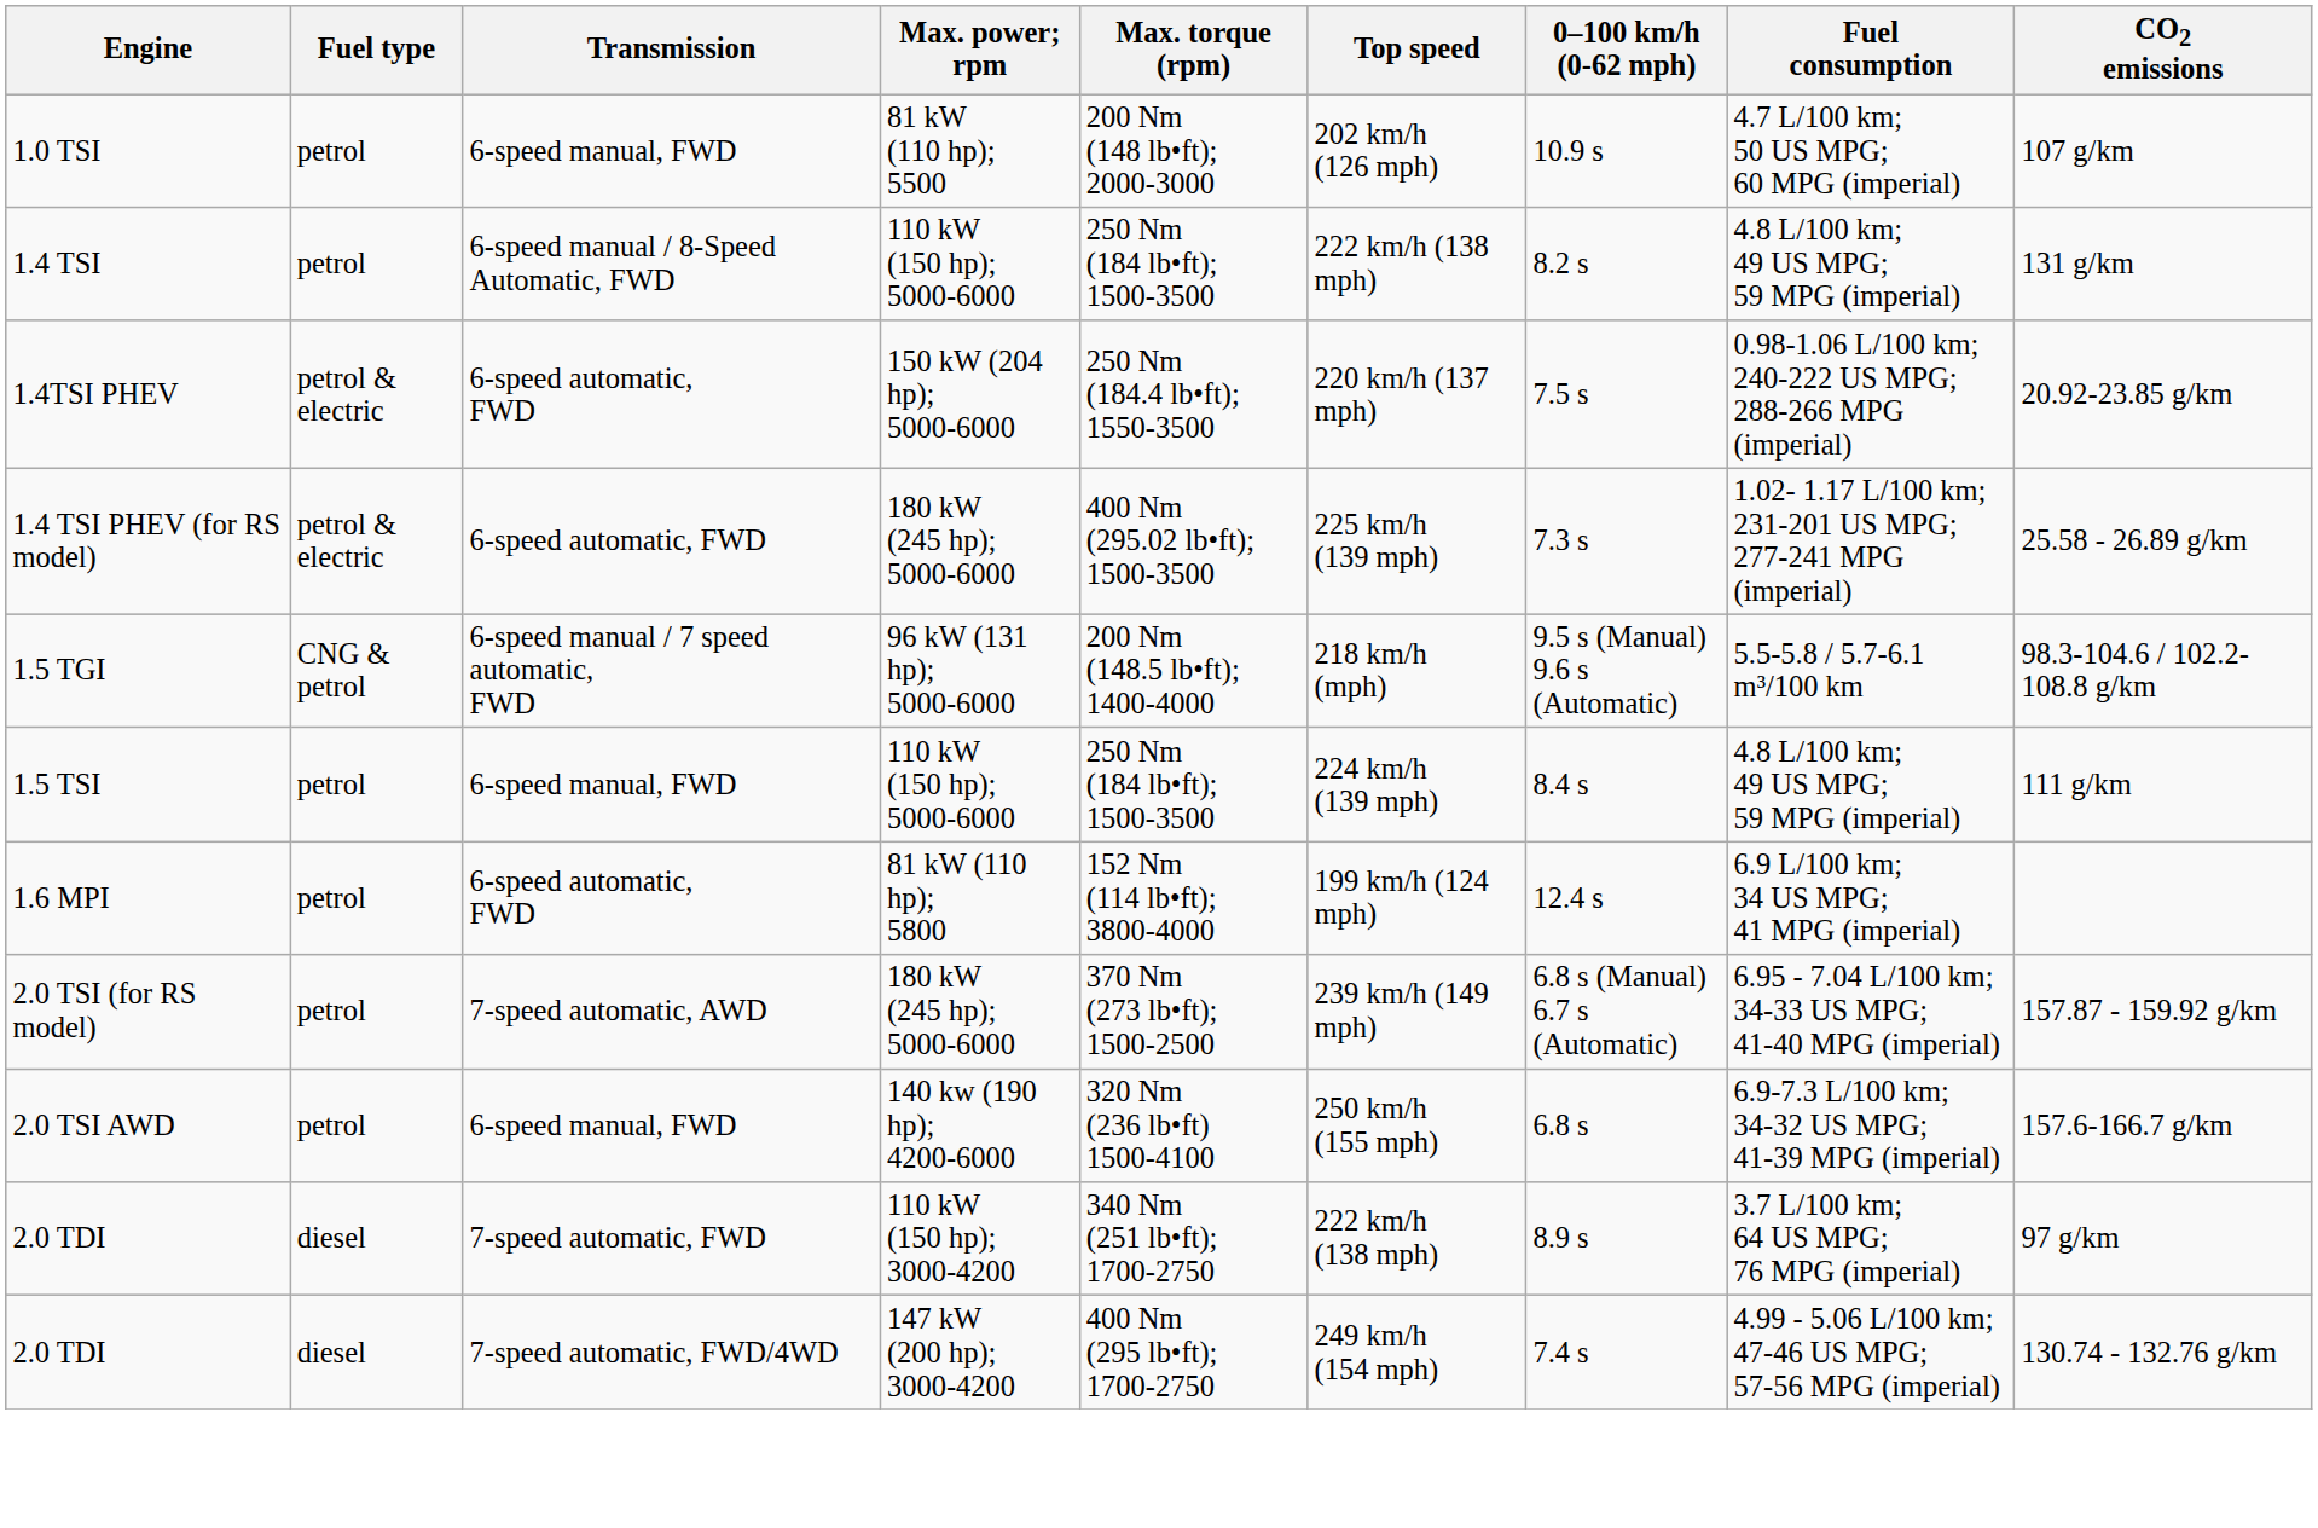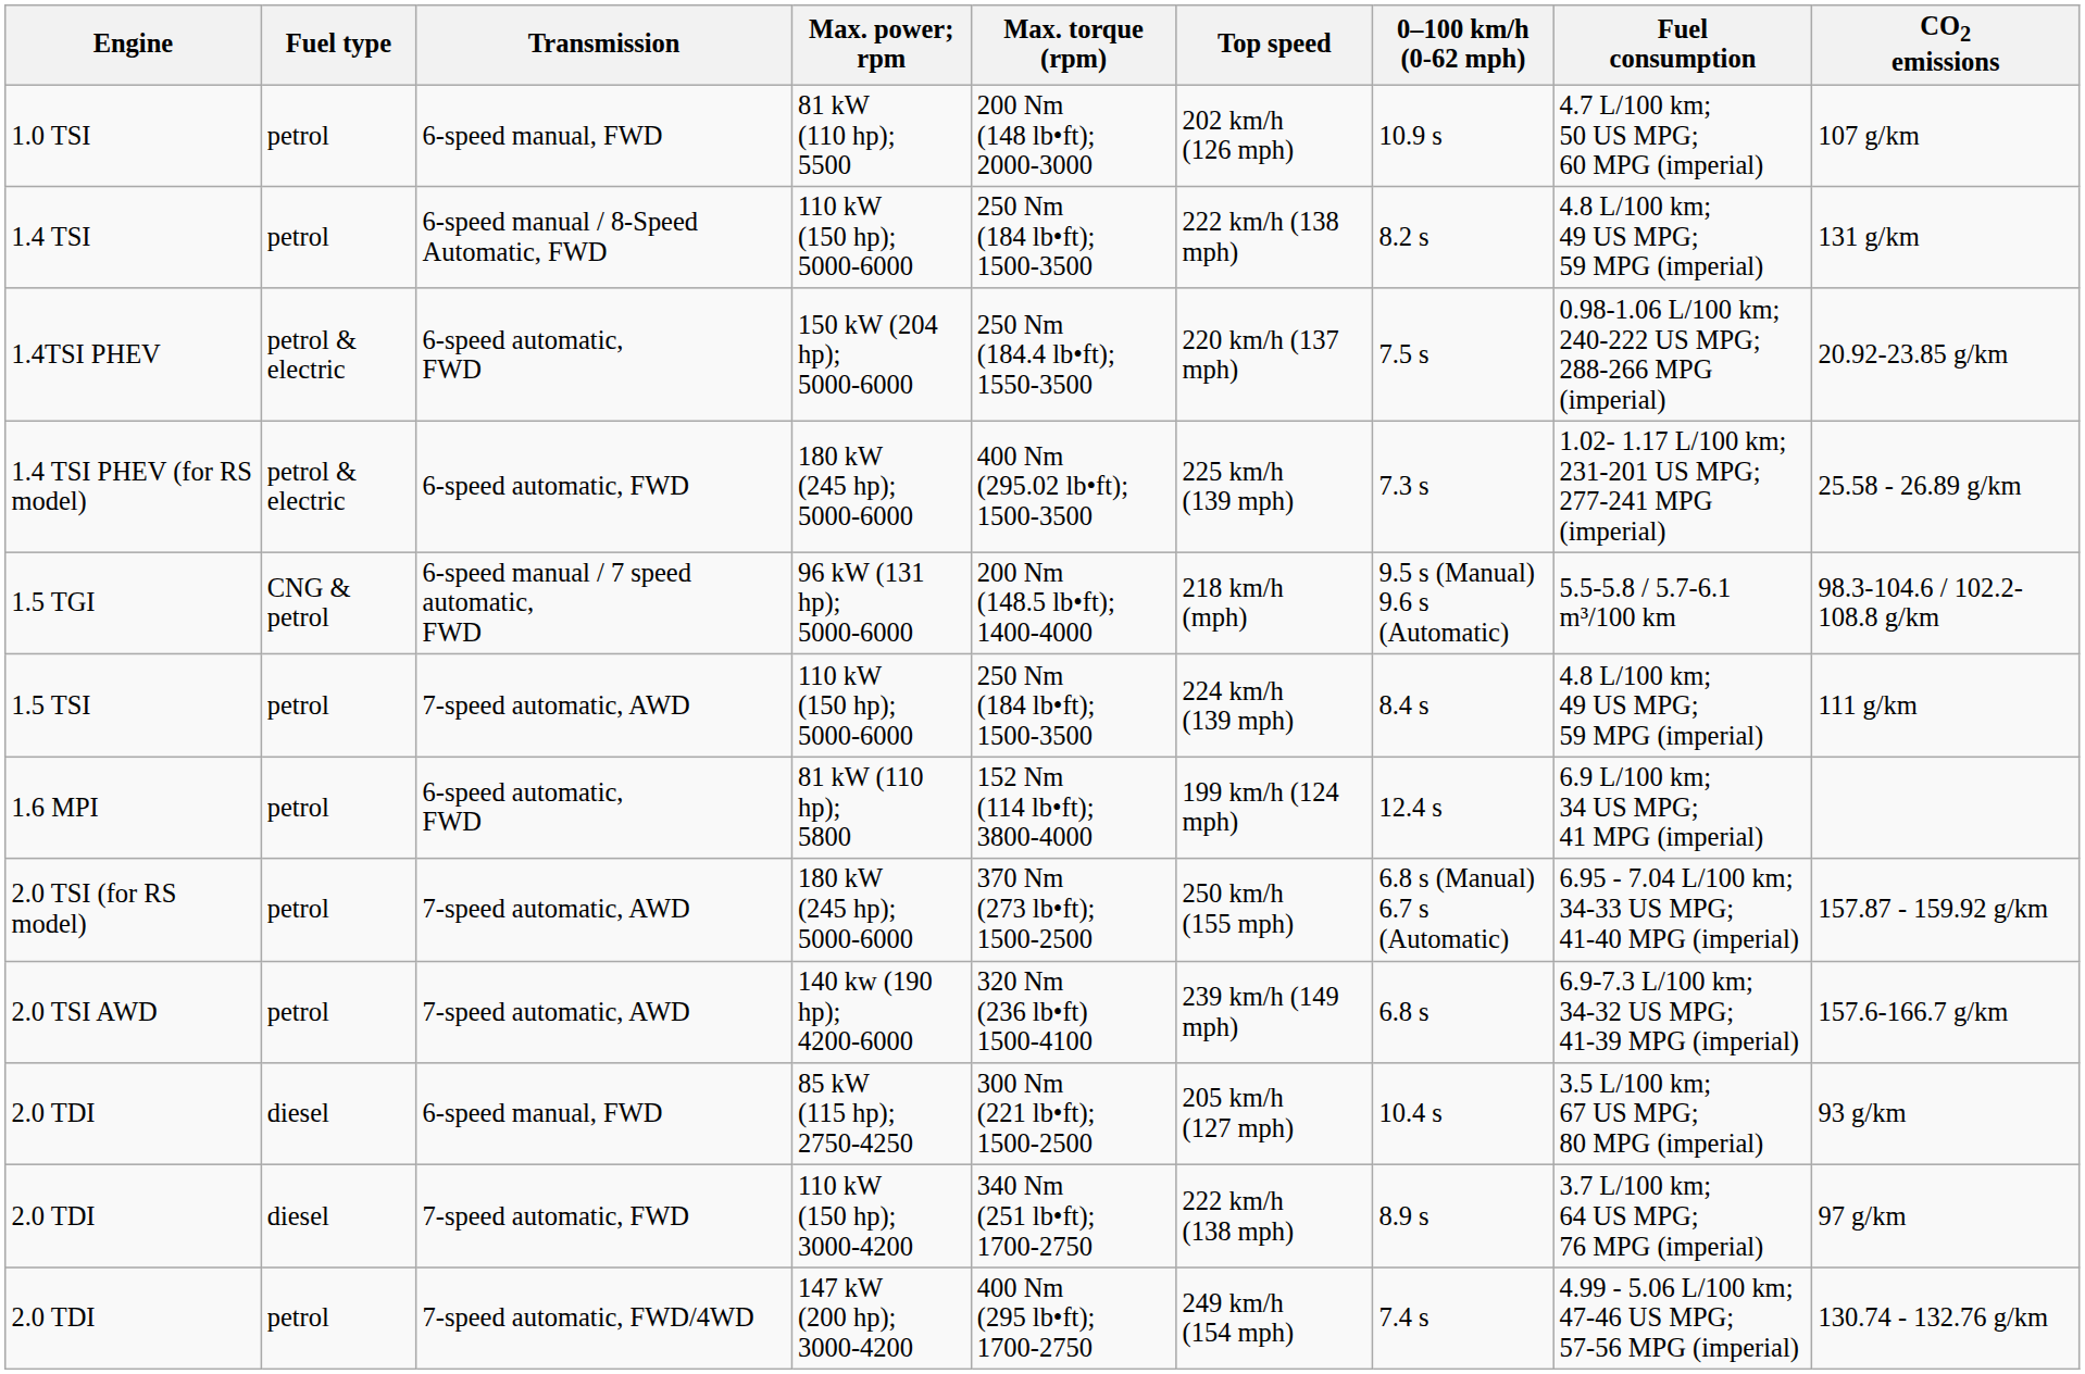1.5 TSI | Transmission: 6-speed manual, FWD -> 7-speed automatic, AWD
2.0 TSI (for RS model) | Top speed: 239 km/h (149 mph) -> 250 km/h (155 mph)
2.0 TSI AWD | Transmission: 6-speed manual, FWD -> 7-speed automatic, AWD
2.0 TSI AWD | Top speed: 250 km/h (155 mph) -> 239 km/h (149 mph)
+ row: 2.0 TDI | diesel | 6-speed manual, FWD | 85 kW (115 hp); 2750-4250 | 300 Nm (221 lb•ft); 1500-2500 | 205 km/h (127 mph) | 10.4 s | 3.5 L/100 km; 67 US MPG; 80 MPG (imperial) | 93 g/km
2.0 TDI / 147 kW (200 hp); 3000-4200 | Fuel type: diesel -> petrol
